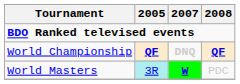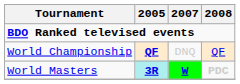World Championship | 2007: bold -> normal
World Championship | 2008: bold -> normal
World Masters | 2005: normal -> bold
World Masters | 2008: normal -> bold
